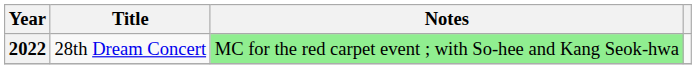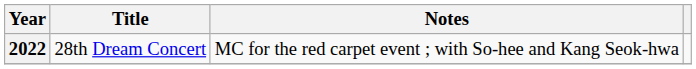2022 | Notes: lightgreen background -> no background
